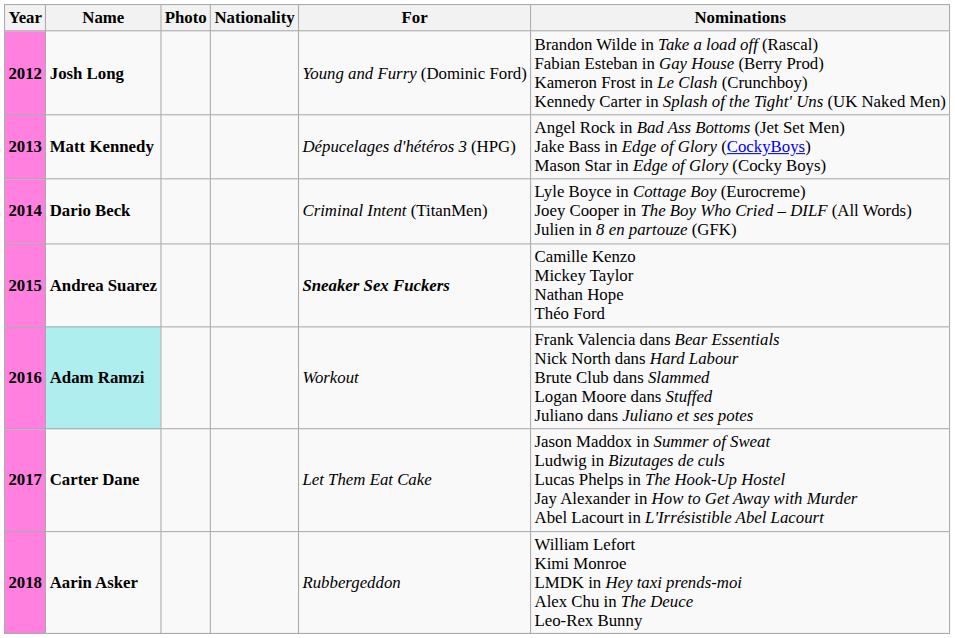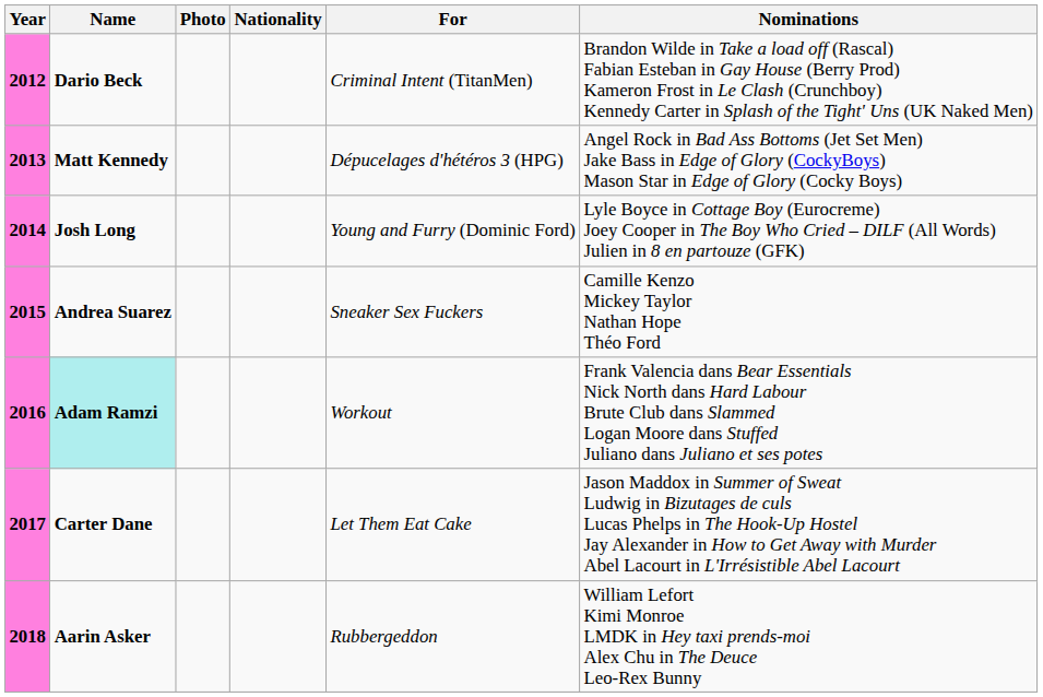2012 | Name: Josh Long -> Dario Beck
2012 | For: Young and Furry (Dominic Ford) -> Criminal Intent (TitanMen)
2014 | Name: Dario Beck -> Josh Long
2014 | For: Criminal Intent (TitanMen) -> Young and Furry (Dominic Ford)
2015 | For: bold -> normal
